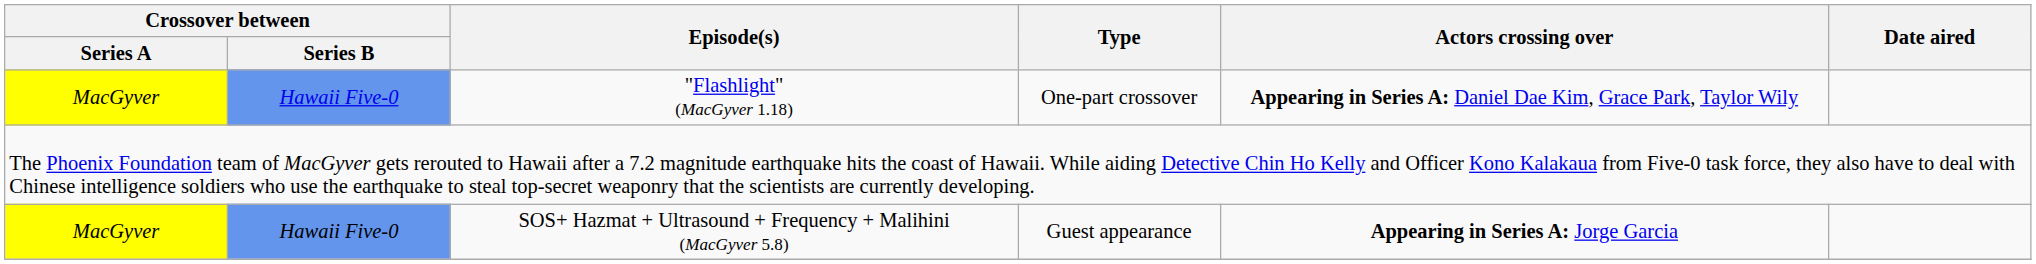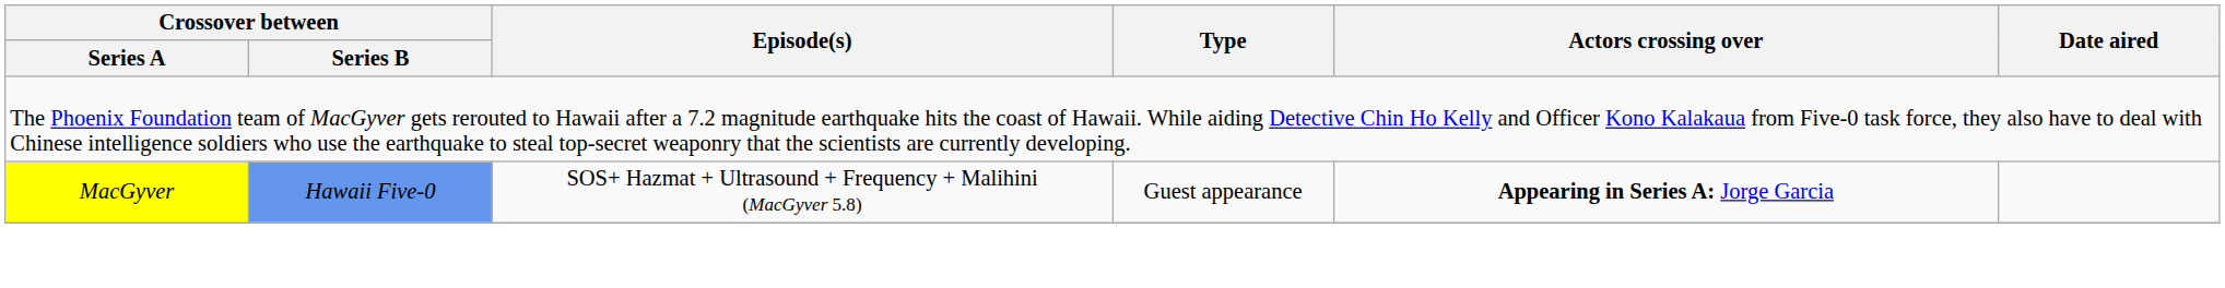- row: MacGyver | Hawaii Five-0 | "Flashlight" (MacGyver 1.18) | One-part crossover | Appearing in Series A: Daniel Dae Kim, Grace Park, Taylor Wily
